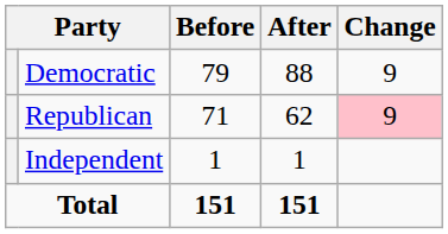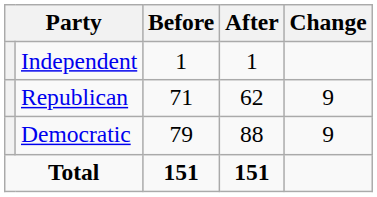rows swapped: Democratic <-> Independent
Republican | Change: pink background -> no background
